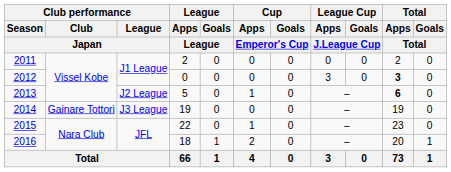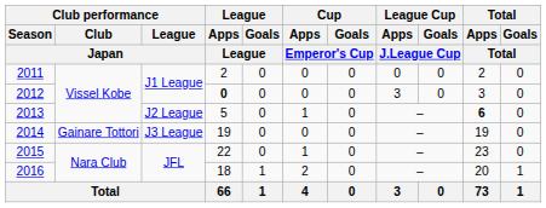2012 | League / Apps / League: normal -> bold
2012 | Total / Apps / Total: bold -> normal
